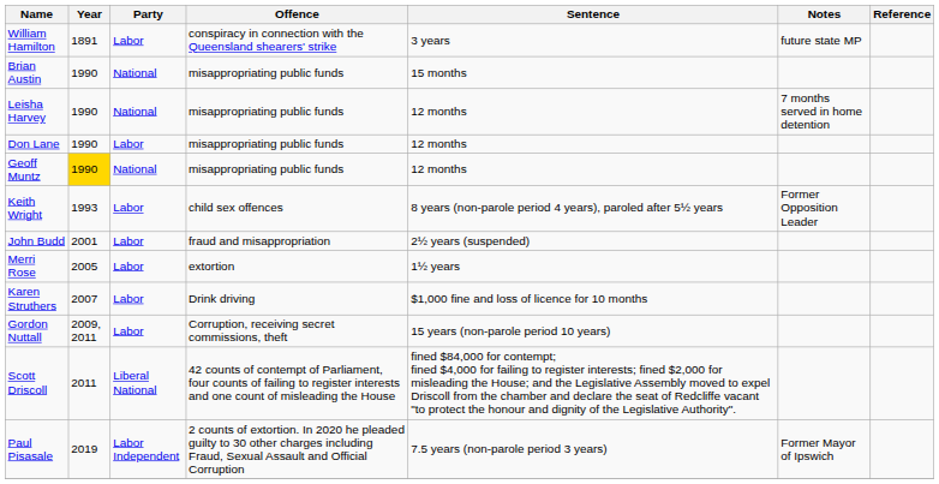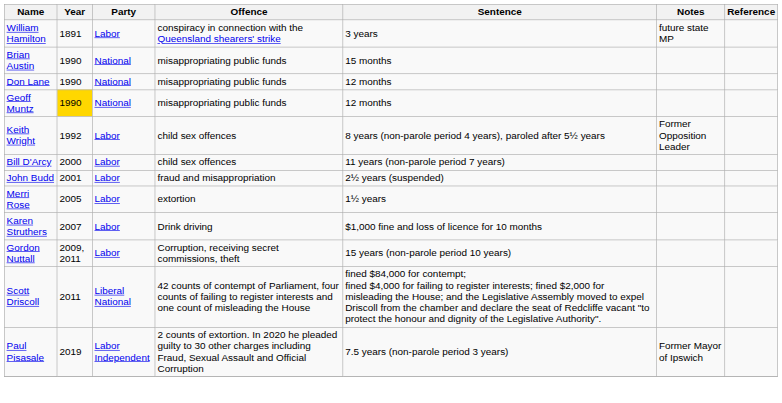- row: Leisha Harvey | 1990 | National | misappropriating public funds | 12 months | 7 months served in home detention
Don Lane | Party: Labor -> National
Keith Wright | Year: 1993 -> 1992
+ row: Bill D'Arcy | 2000 | Labor | child sex offences | 11 years (non-parole period 7 years)
